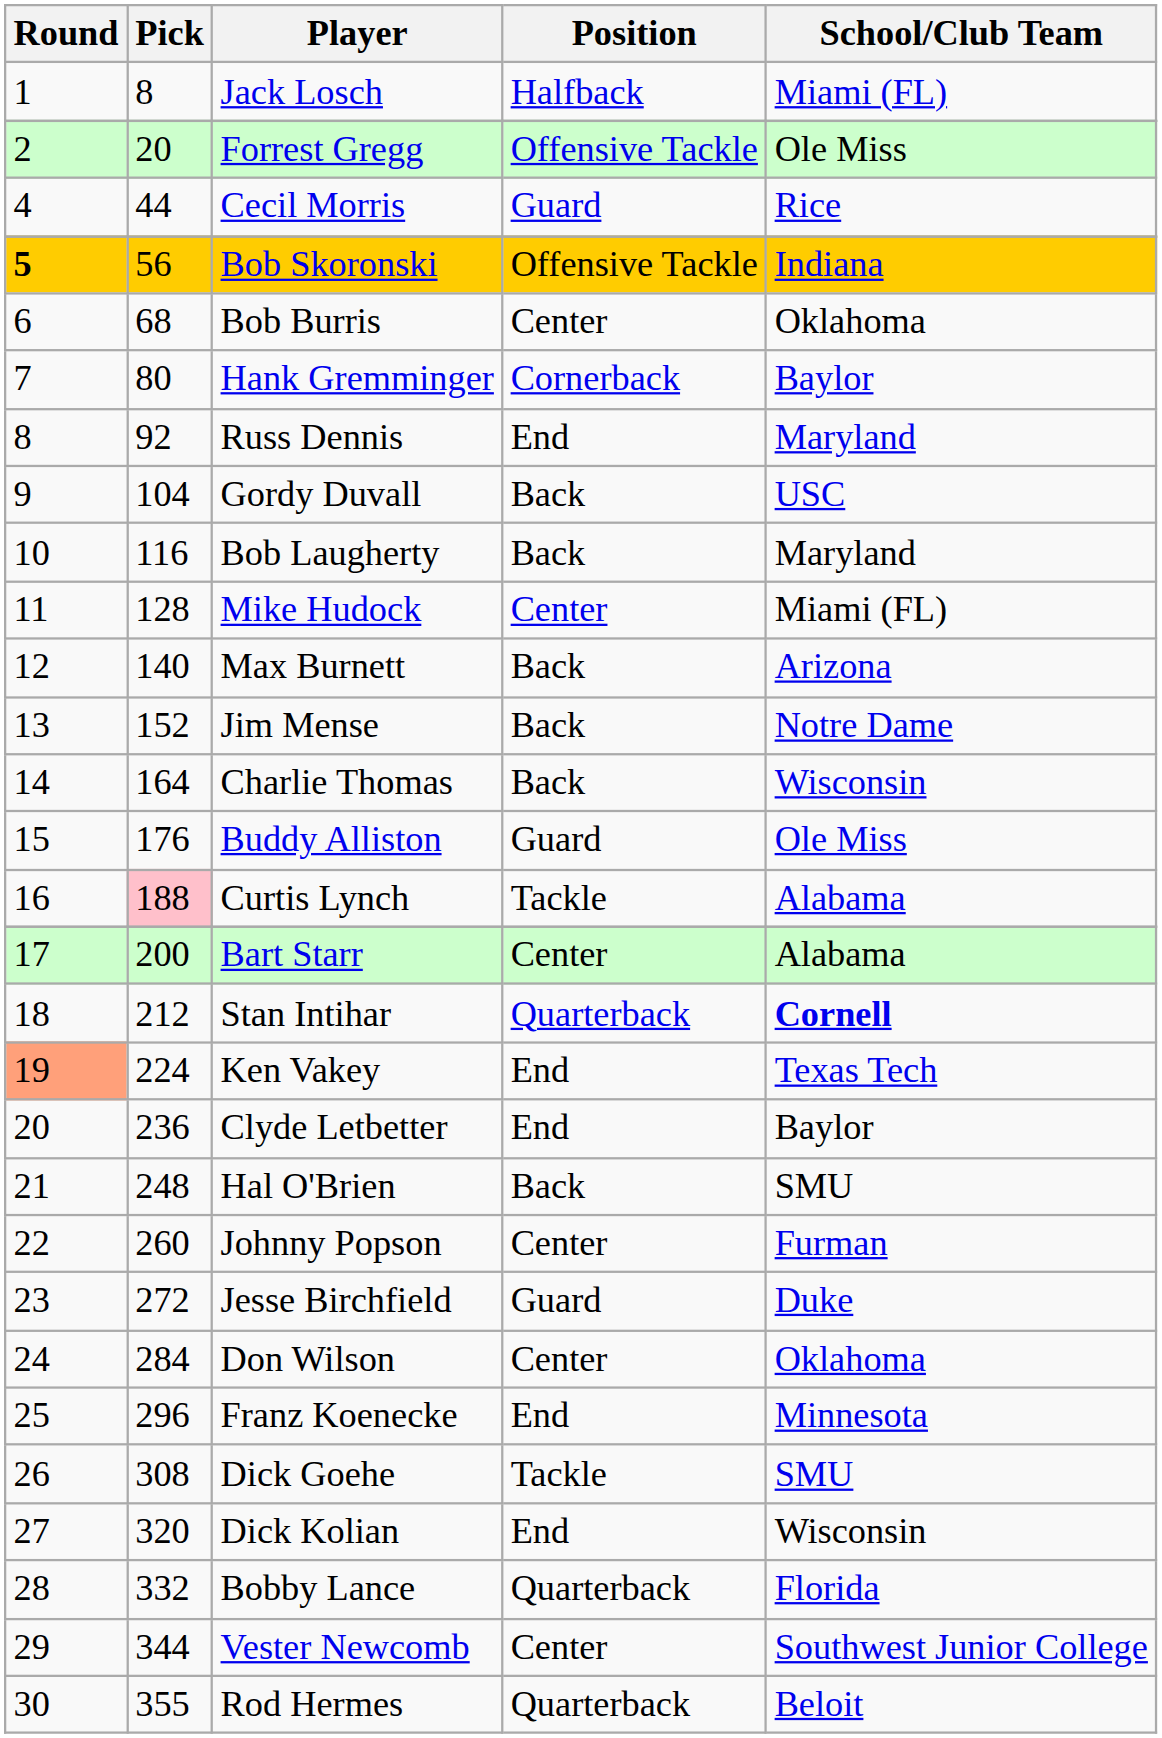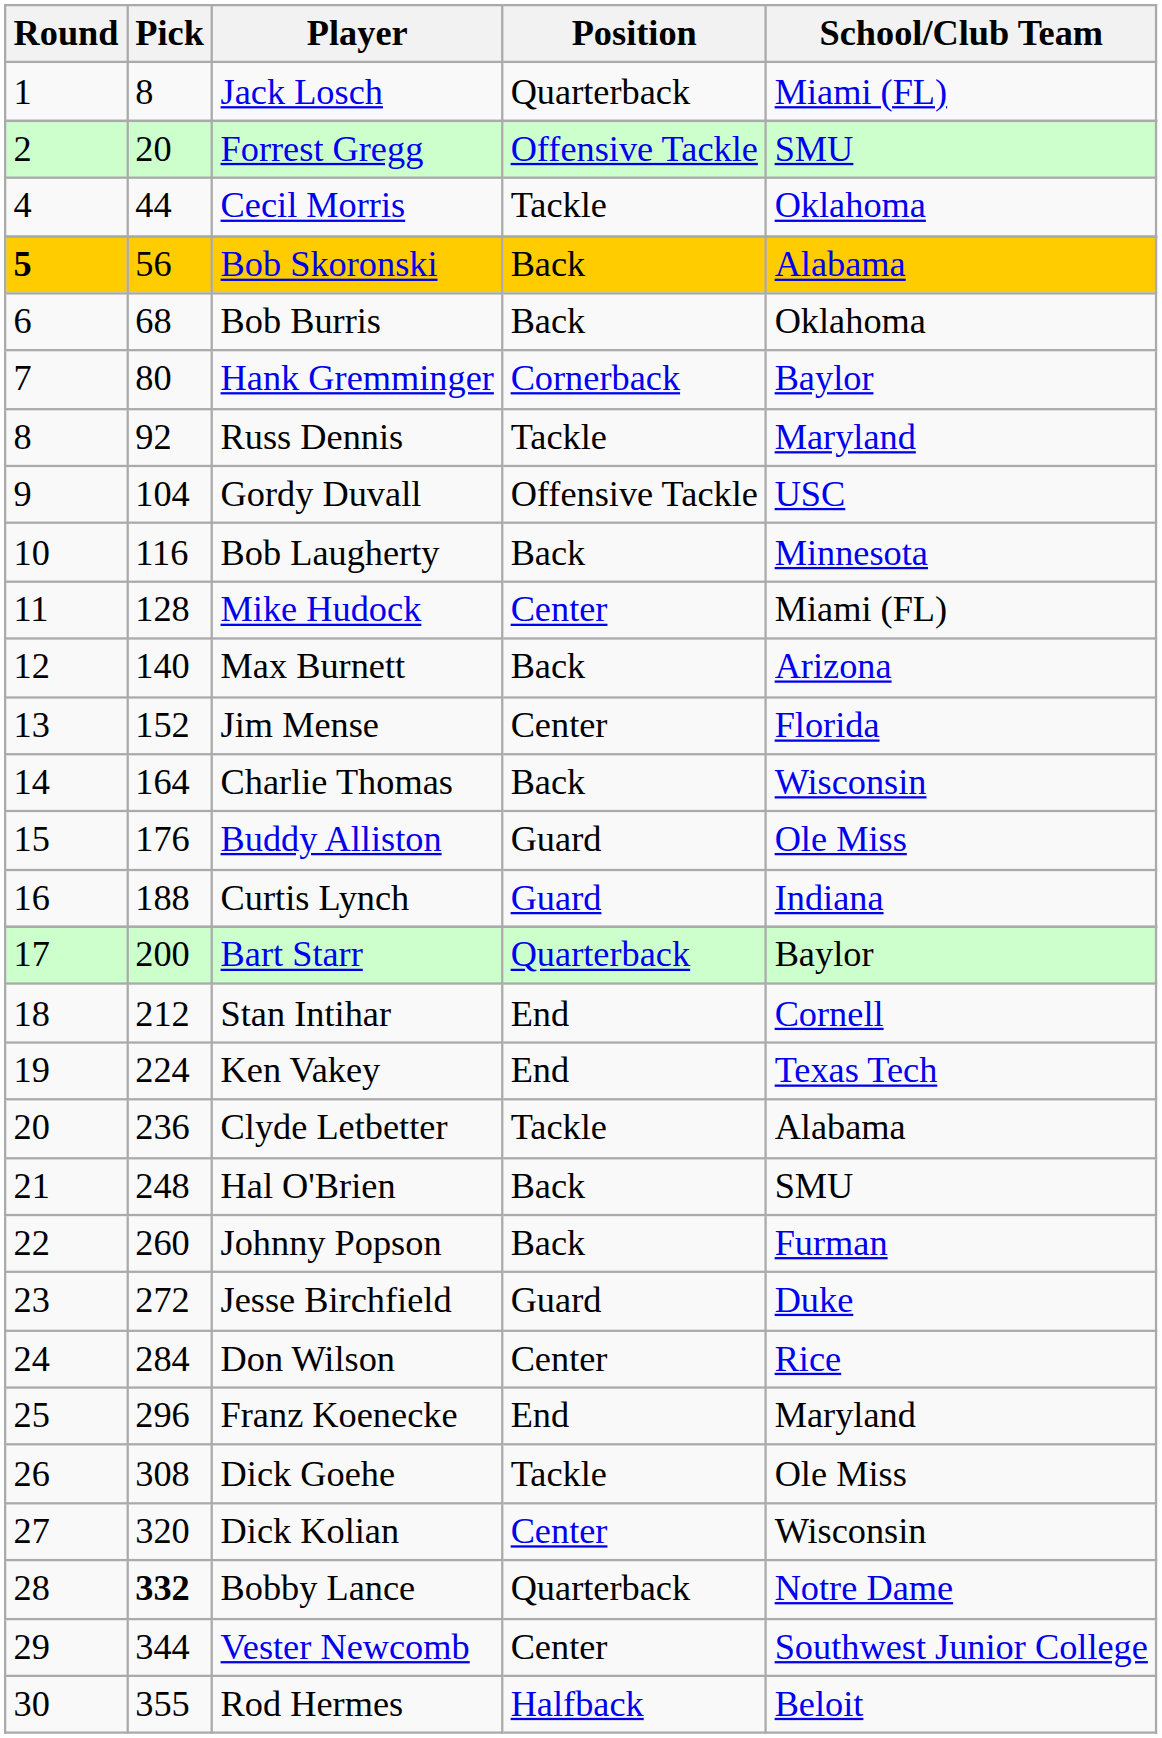Jack Losch | Position: Halfback -> Quarterback
Forrest Gregg | School/Club Team: Ole Miss -> SMU
Cecil Morris | Position: Guard -> Tackle
Cecil Morris | School/Club Team: Rice -> Oklahoma
Bob Skoronski | Position: Offensive Tackle -> Back
Bob Skoronski | School/Club Team: Indiana -> Alabama
Bob Burris | Position: Center -> Back
Russ Dennis | Position: End -> Tackle
Gordy Duvall | Position: Back -> Offensive Tackle
Bob Laugherty | School/Club Team: Maryland -> Minnesota
Jim Mense | Position: Back -> Center
Jim Mense | School/Club Team: Notre Dame -> Florida
Curtis Lynch | Pick: pink background -> no background
Curtis Lynch | Position: Tackle -> Guard
Curtis Lynch | School/Club Team: Alabama -> Indiana
Bart Starr | Position: Center -> Quarterback
Bart Starr | School/Club Team: Alabama -> Baylor
Stan Intihar | Position: Quarterback -> End
Stan Intihar | School/Club Team: bold -> normal
Ken Vakey | Round: lightsalmon background -> no background
Clyde Letbetter | Position: End -> Tackle
Clyde Letbetter | School/Club Team: Baylor -> Alabama
Johnny Popson | Position: Center -> Back
Don Wilson | School/Club Team: Oklahoma -> Rice
Franz Koenecke | School/Club Team: Minnesota -> Maryland
Dick Goehe | School/Club Team: SMU -> Ole Miss
Dick Kolian | Position: End -> Center
Bobby Lance | Pick: normal -> bold
Bobby Lance | School/Club Team: Florida -> Notre Dame
Rod Hermes | Position: Quarterback -> Halfback
